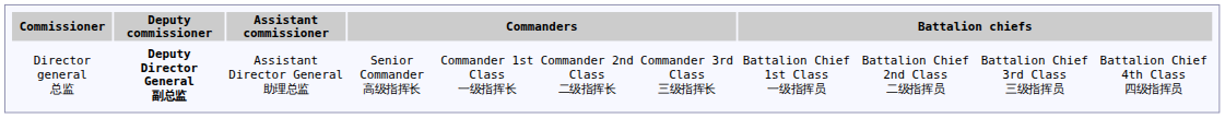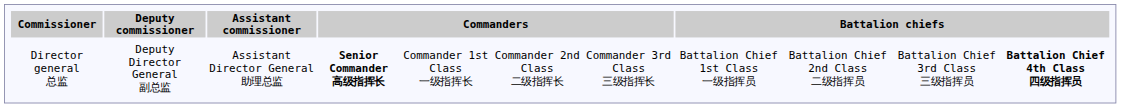Director general 总监 | Deputy commissioner: bold -> normal
Director general 总监 | column 4: normal -> bold
Director general 总监 | column 11: normal -> bold
